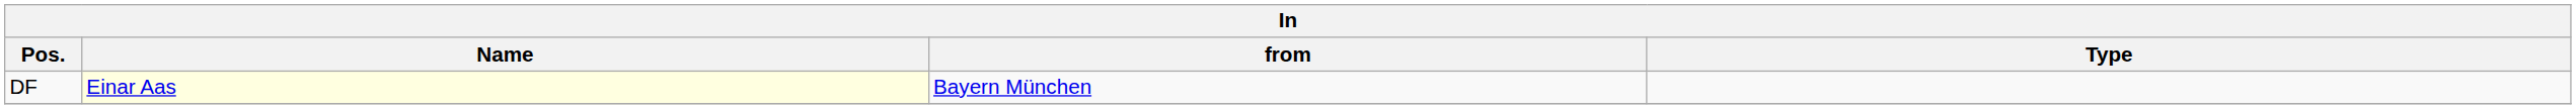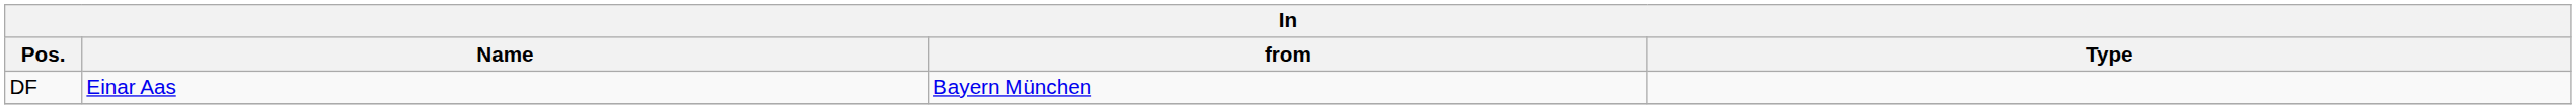DF | Name: lightyellow background -> no background
